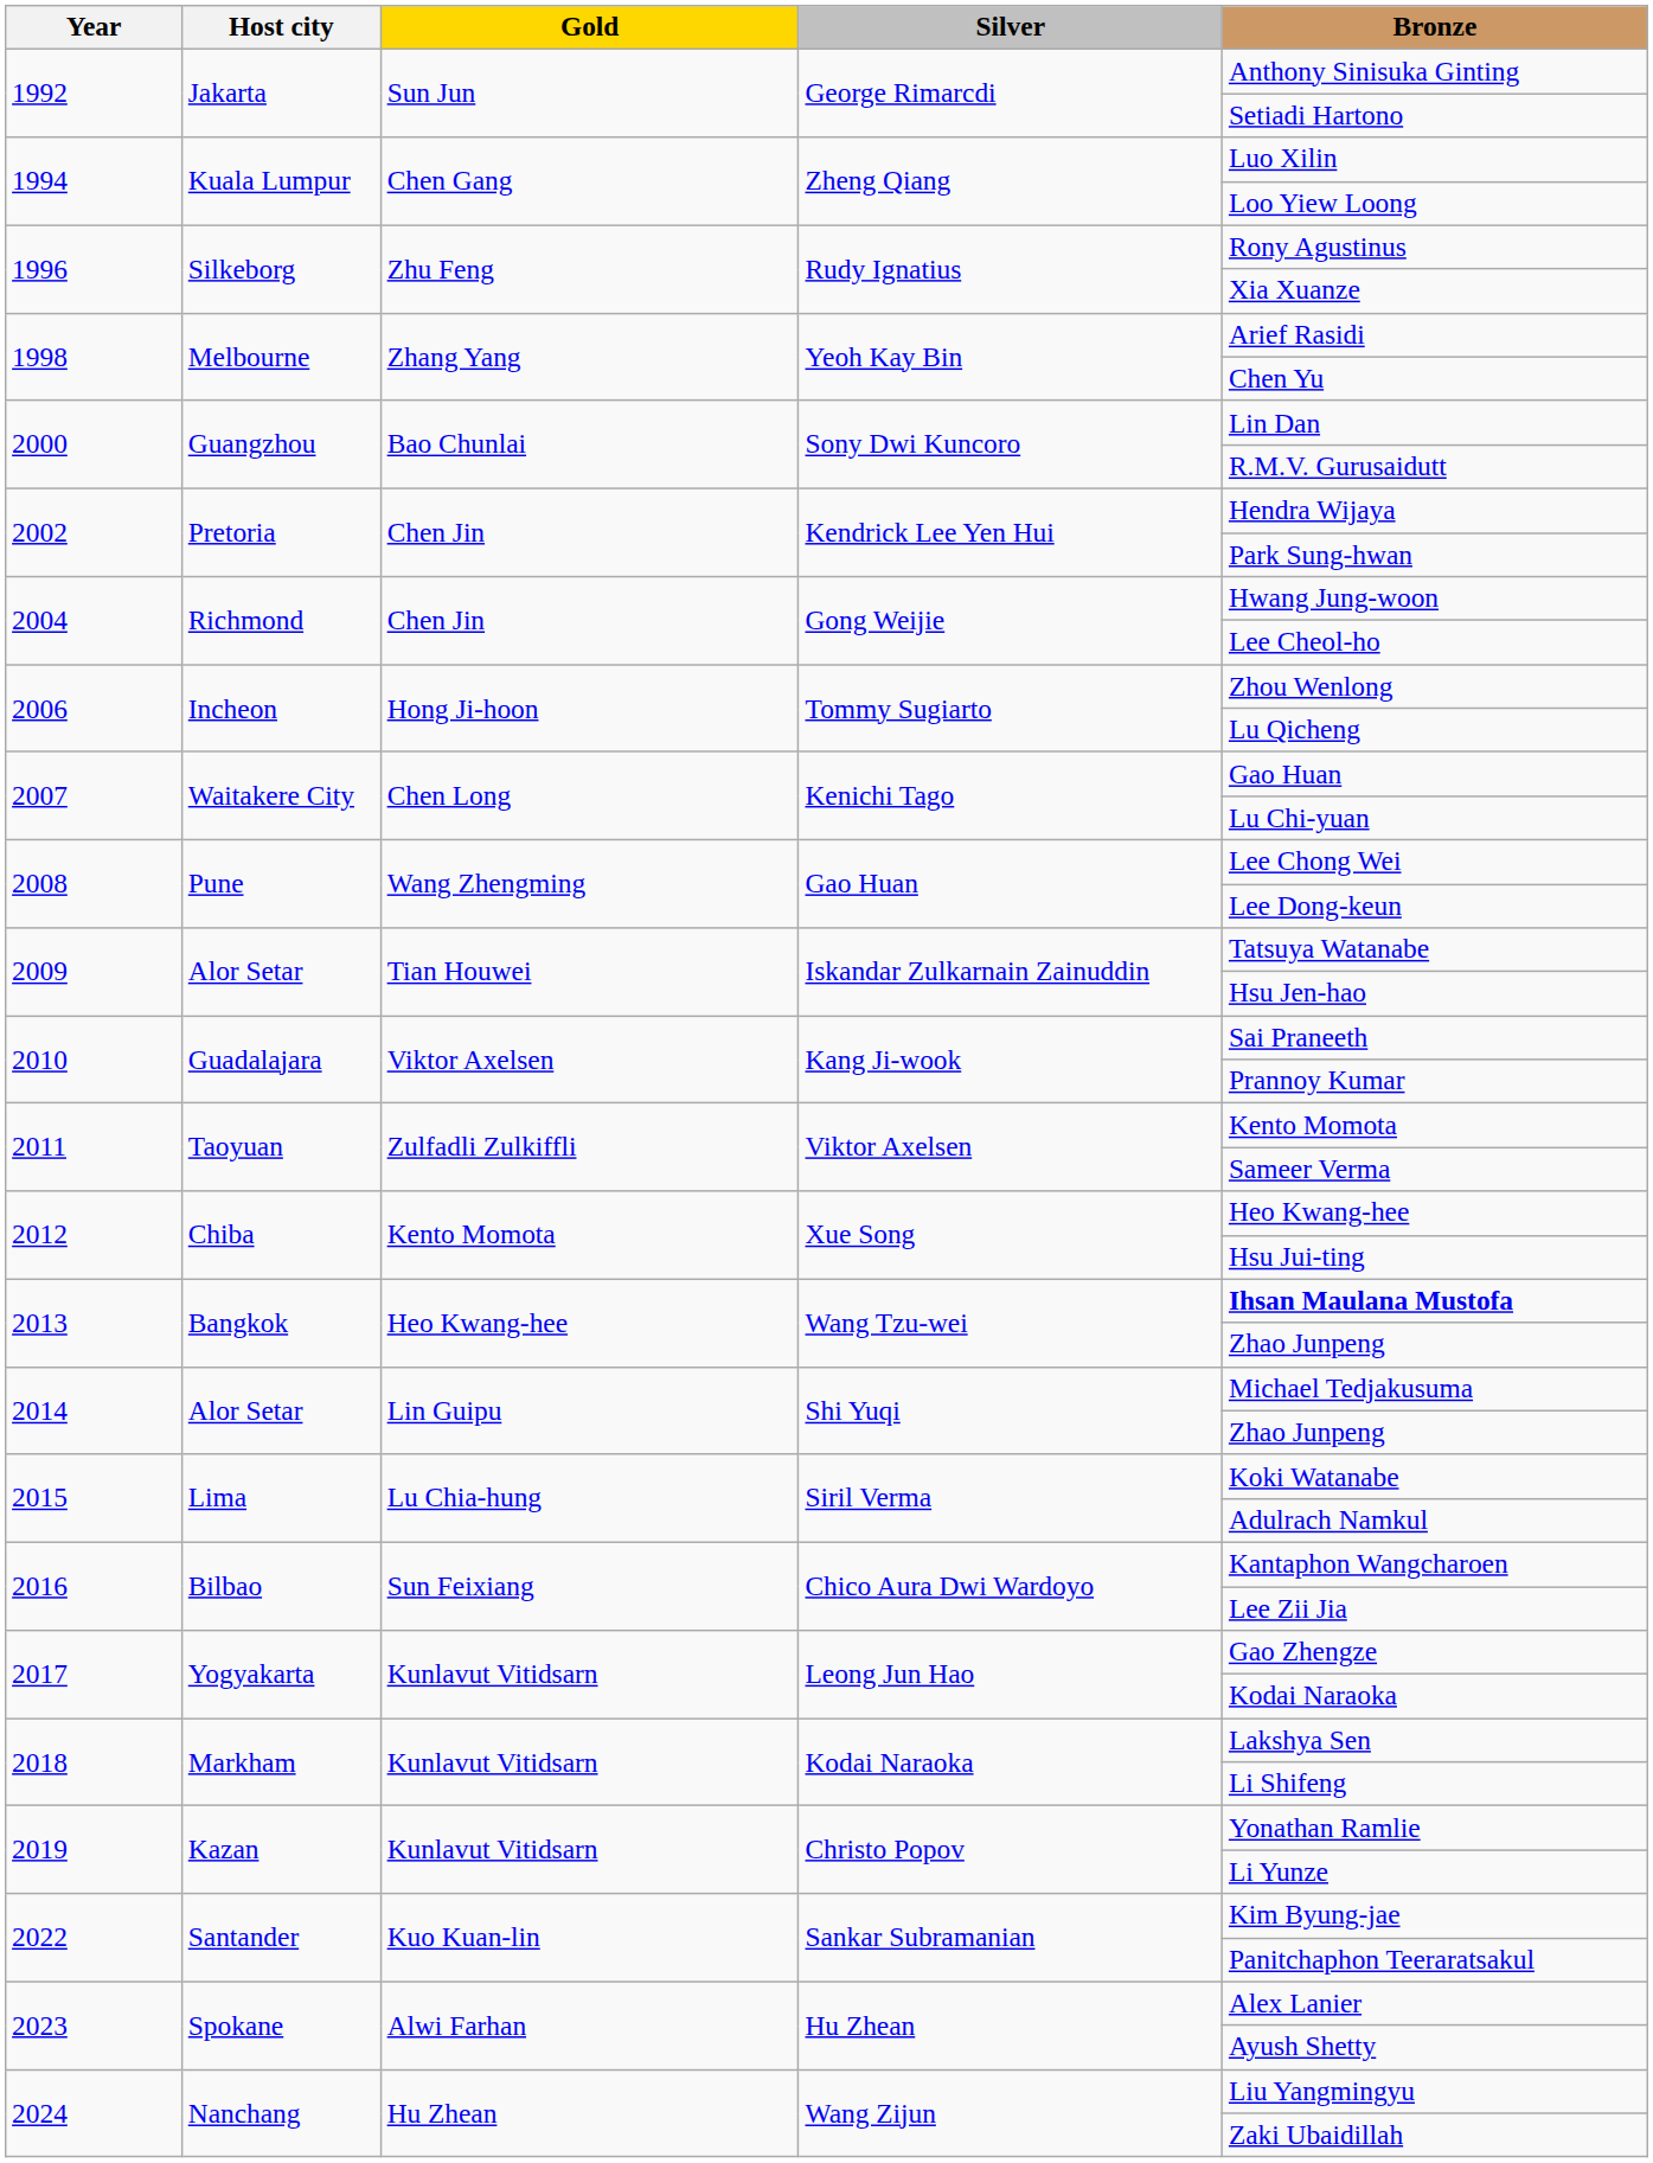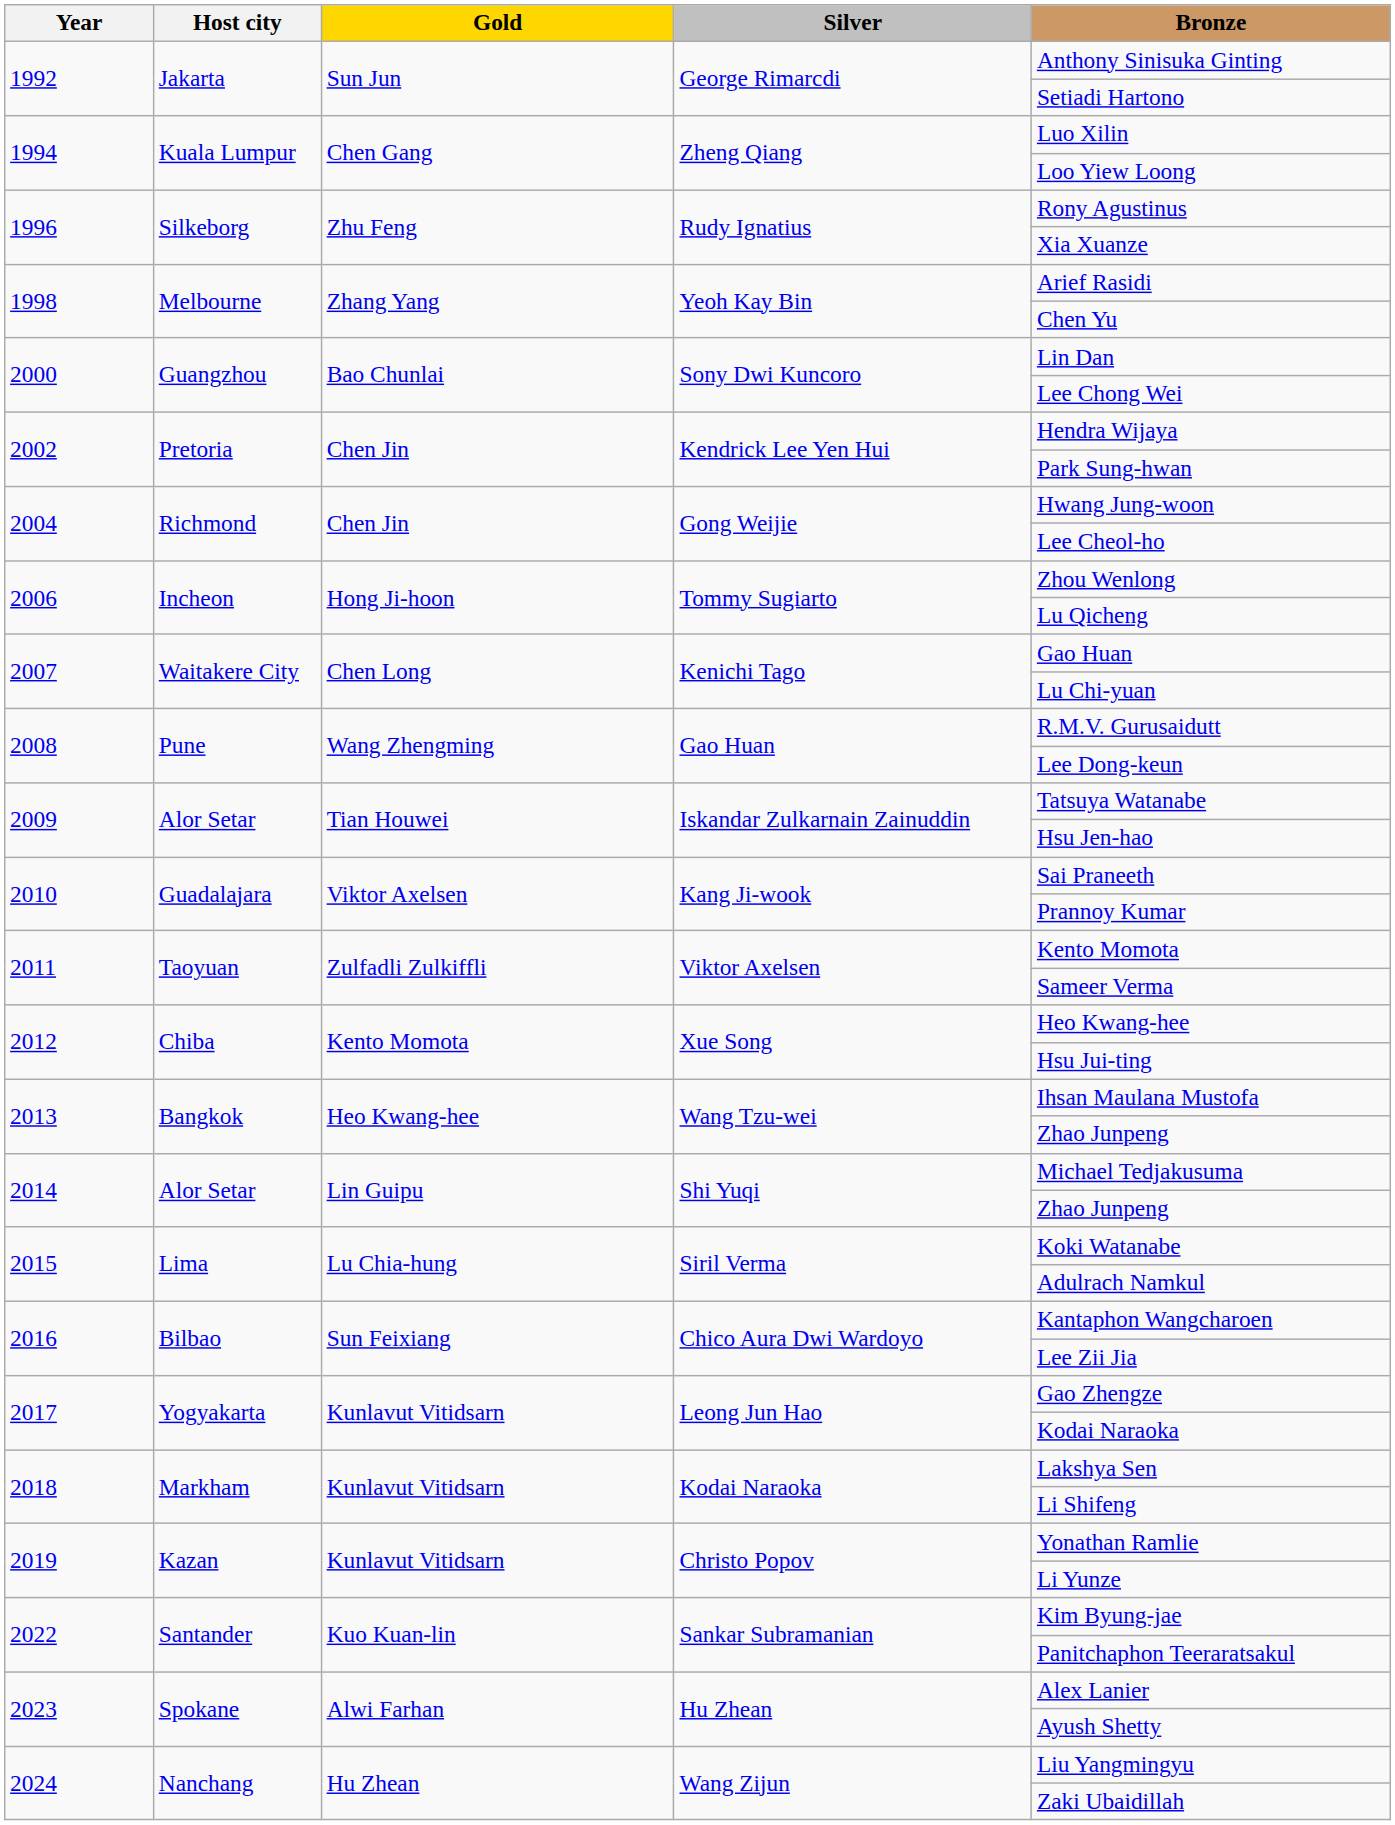row 11 | Bronze: R.M.V. Gurusaidutt -> Lee Chong Wei
row 20 | Bronze: Lee Chong Wei -> R.M.V. Gurusaidutt
row 30 | Bronze: bold -> normal
